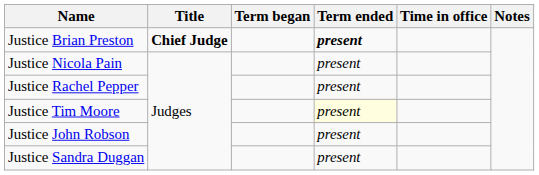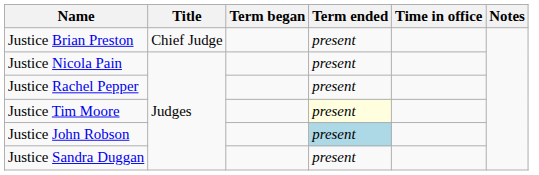Justice Brian Preston | Title: bold -> normal
Justice Brian Preston | Term ended: bold -> normal
Justice John Robson | Term ended: no background -> lightblue background
